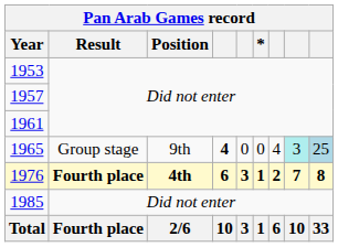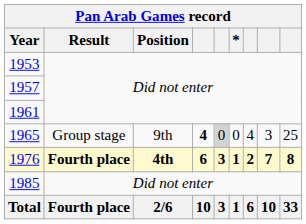1965 | column 5: no background -> lightgrey background
1965 | column 8: paleturquoise background -> no background
1965 | column 9: lightblue background -> no background
